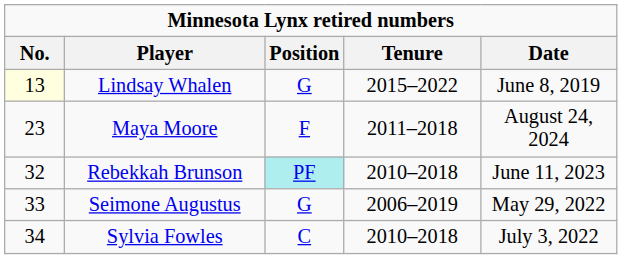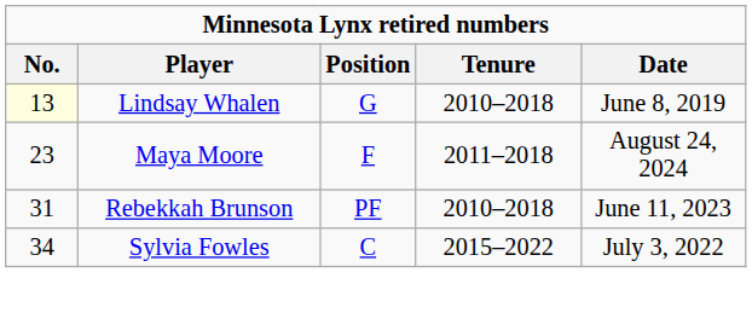Lindsay Whalen | Tenure: 2015–2022 -> 2010–2018
Rebekkah Brunson | No.: 32 -> 31
Rebekkah Brunson | Position: paleturquoise background -> no background
- row: 33 | Seimone Augustus | G | 2006–2019 | May 29, 2022
Sylvia Fowles | Tenure: 2010–2018 -> 2015–2022
